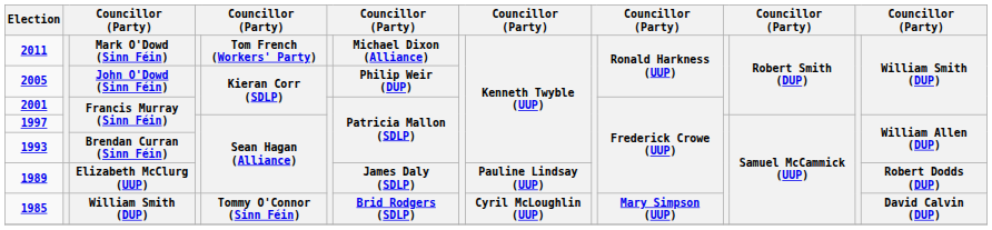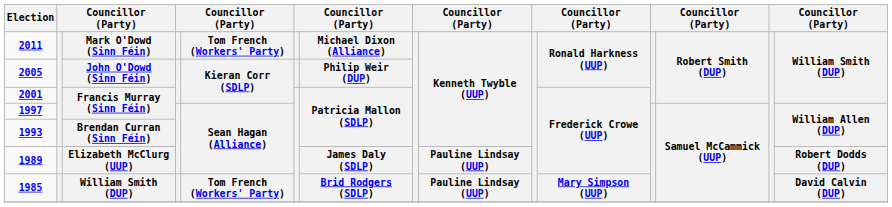1985 | column 5: Tommy O'Connor (Sinn Féin) -> Tom French (Workers' Party)
1985 | column 9: Cyril McLoughlin (UUP) -> Pauline Lindsay (UUP)
